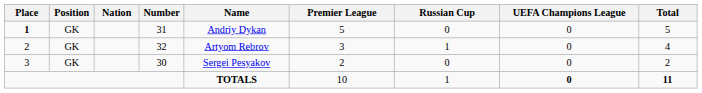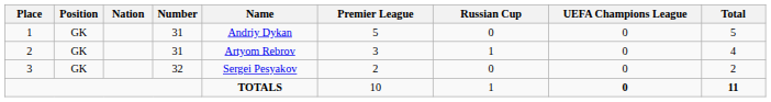row 2 | Place: bold -> normal
row 3 | Number: 32 -> 31
row 4 | Number: 30 -> 32
